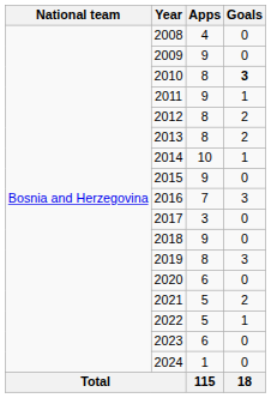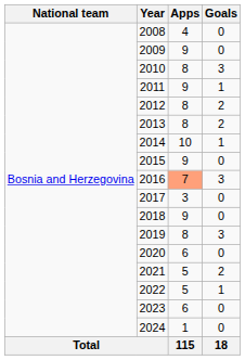2010 | Goals: bold -> normal
2016 | Apps: no background -> lightsalmon background
